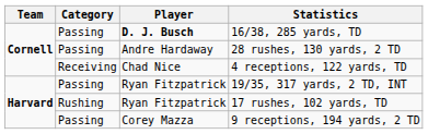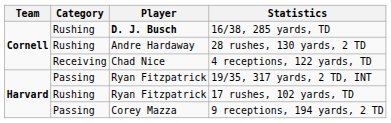16/38, 285 yards, TD | Category: Passing -> Rushing
28 rushes, 130 yards, 2 TD | Category: Passing -> Rushing
